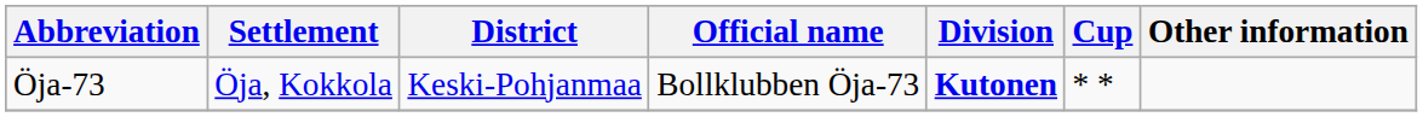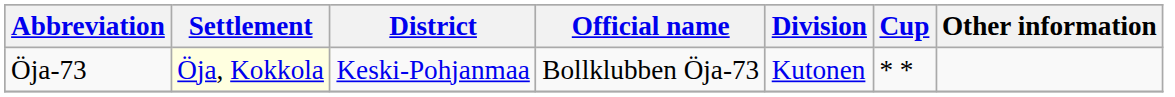Öja-73 | Settlement: no background -> lightyellow background
Öja-73 | Division: bold -> normal
